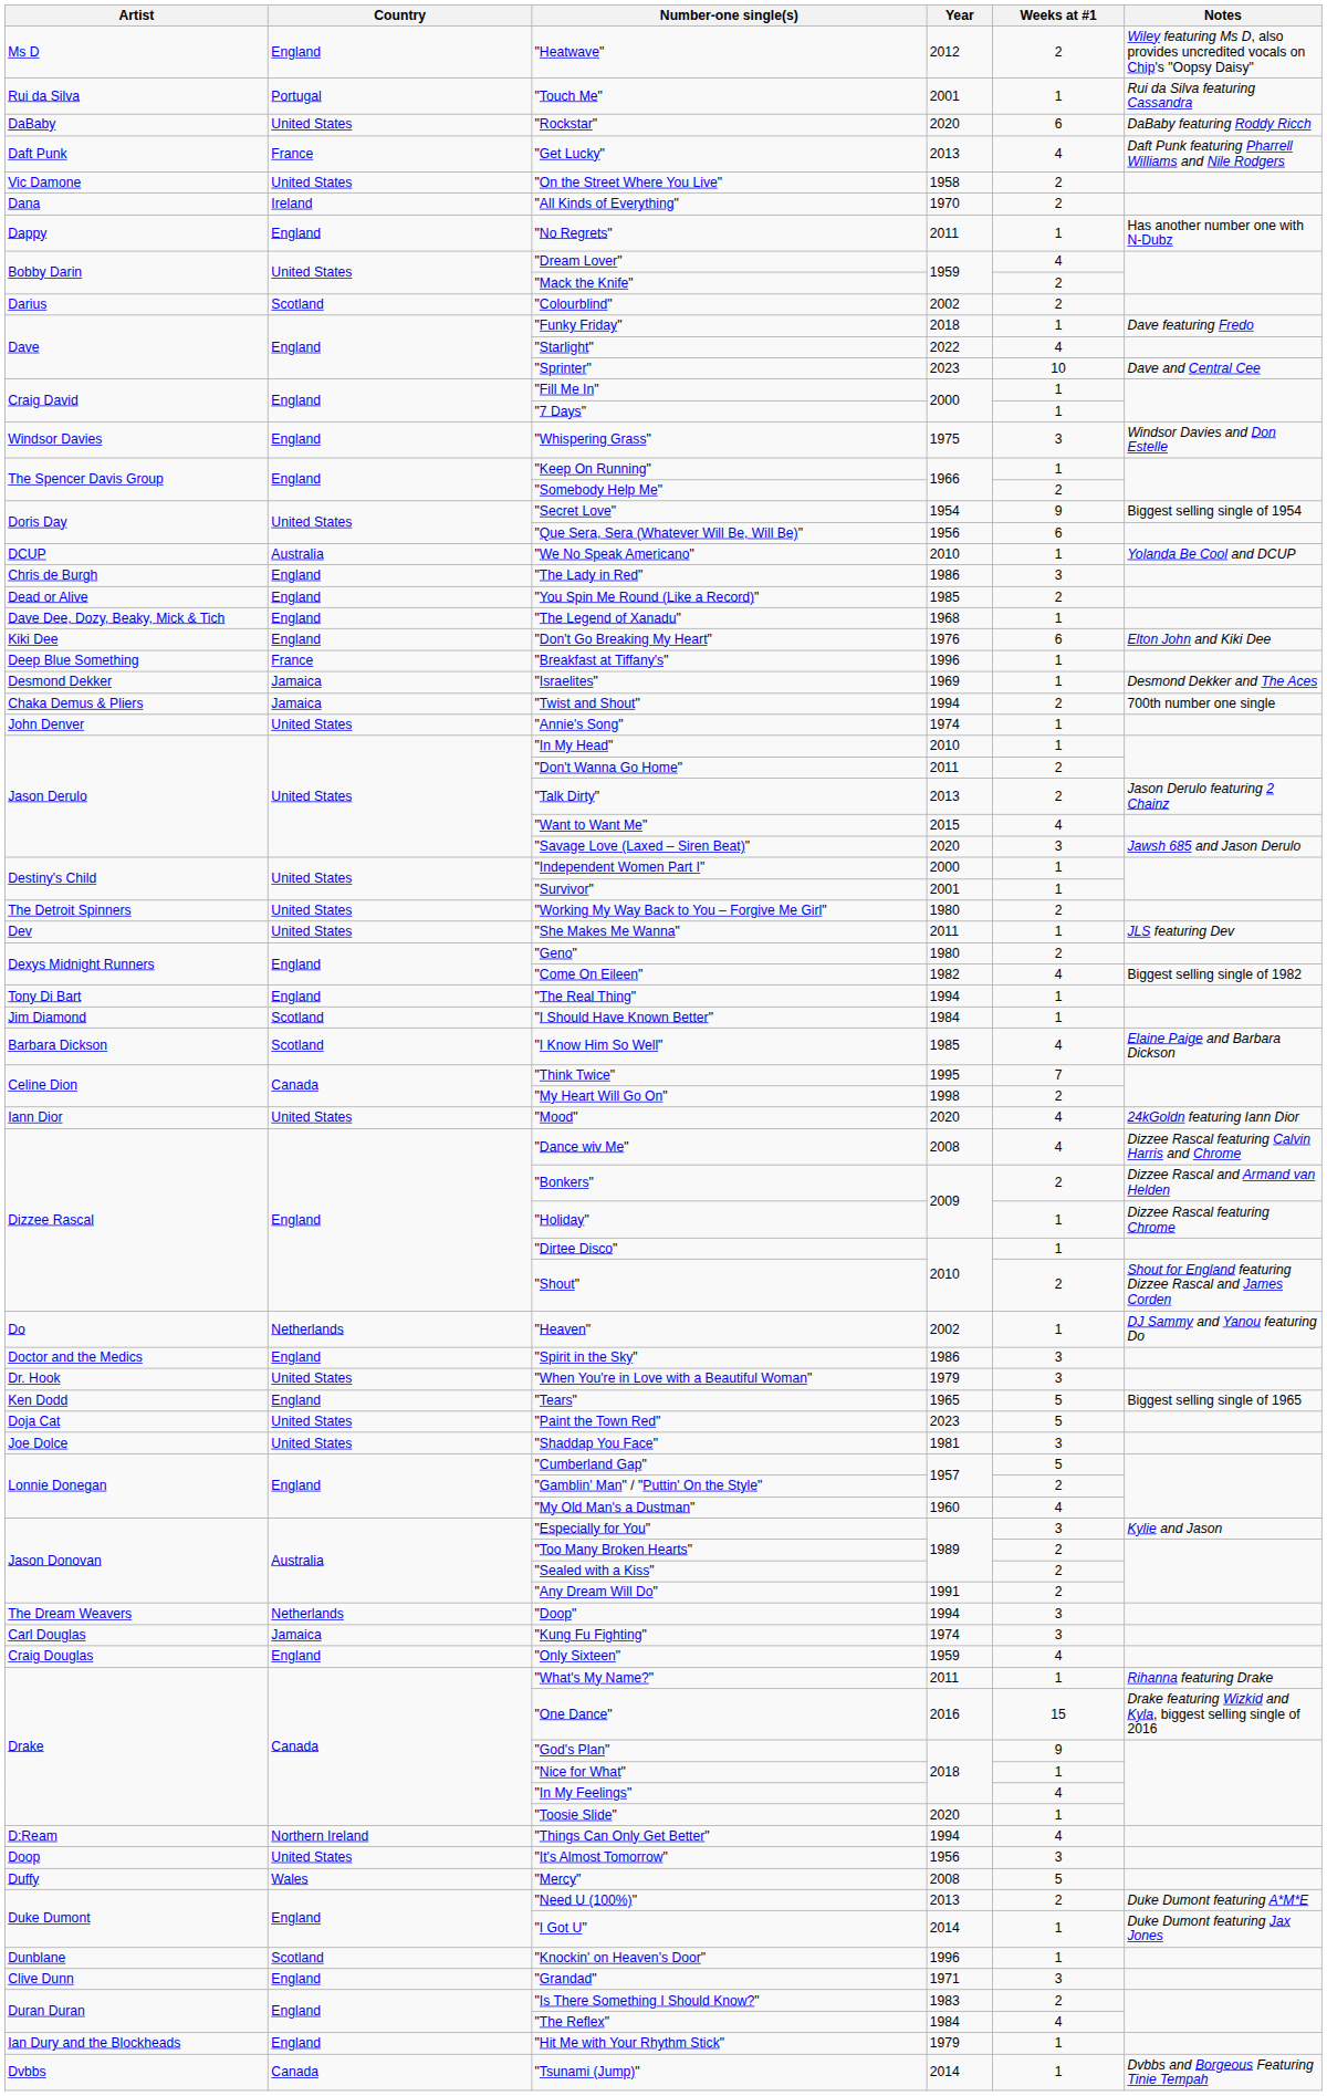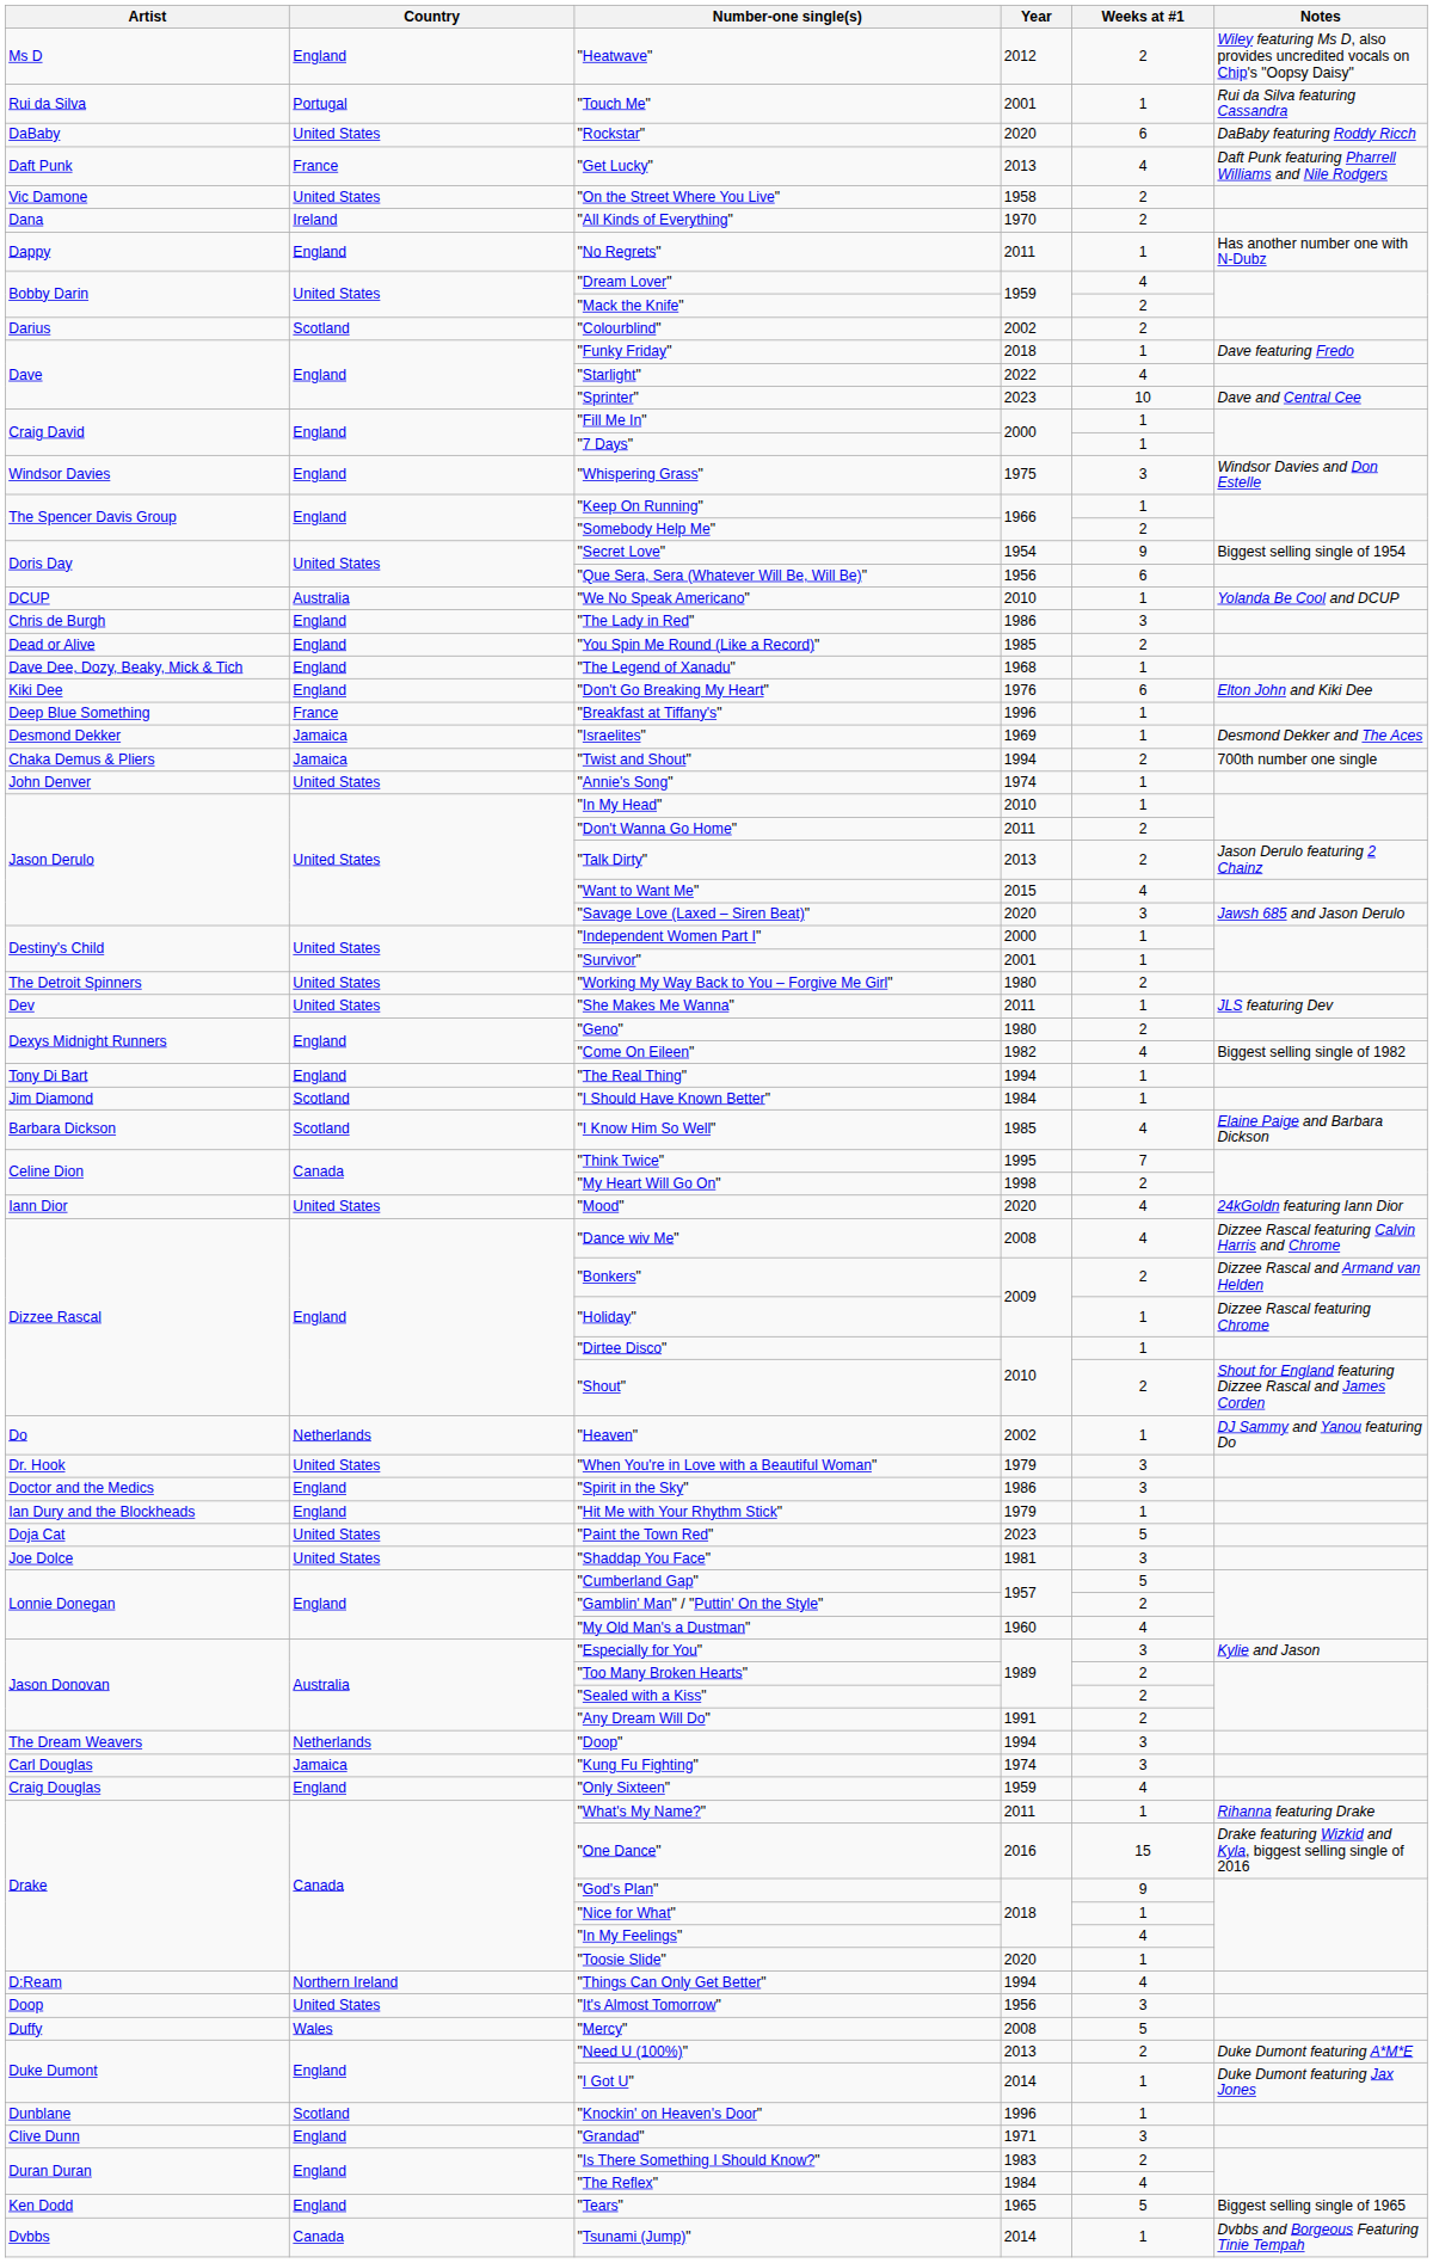rows swapped: "Spirit in the Sky" <-> "When You're in Love with a Beautiful Woman"
rows swapped: "Tears" <-> "Hit Me with Your Rhythm Stick"
